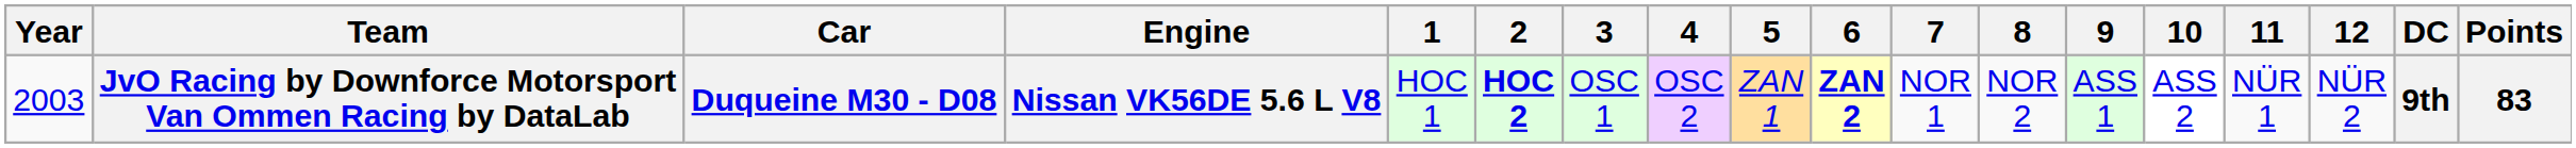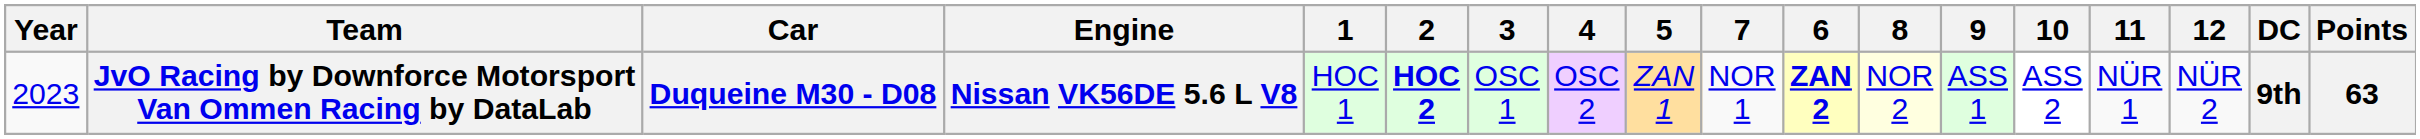columns swapped: 6 <-> 7
row 2 | Year: 2003 -> 2023
row 2 | 8: no background -> lightyellow background
row 2 | Points: 83 -> 63
